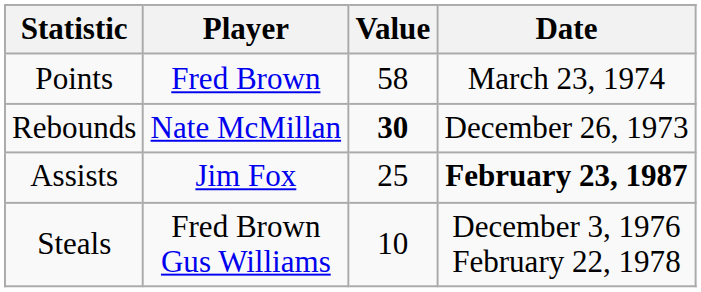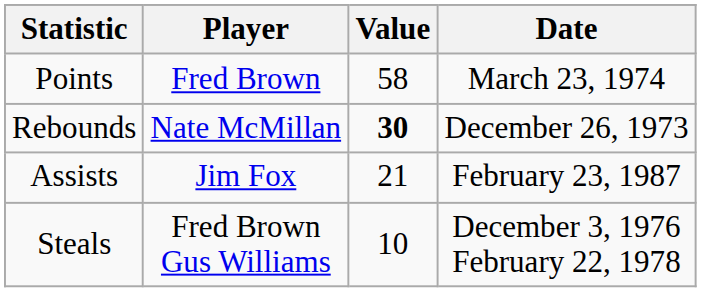Assists | Value: 25 -> 21
Assists | Date: bold -> normal
